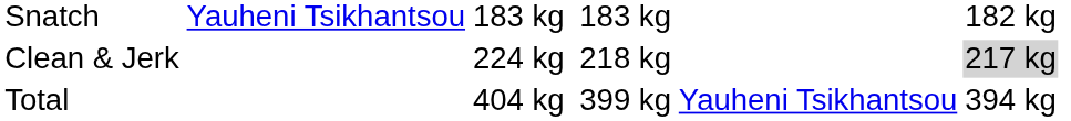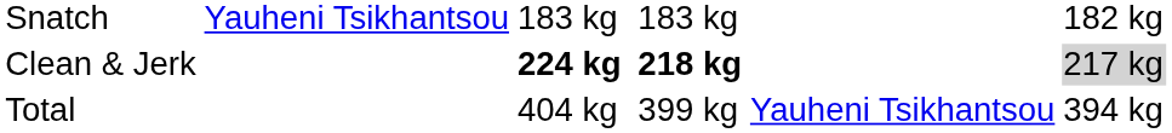Clean & Jerk | column 3: normal -> bold
Clean & Jerk | column 4: normal -> bold
